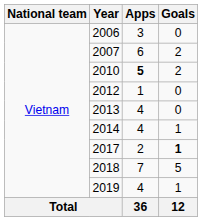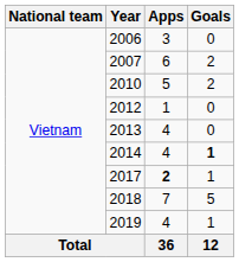2010 | Apps: bold -> normal
2014 | Goals: normal -> bold
2017 | Apps: normal -> bold
2017 | Goals: bold -> normal
